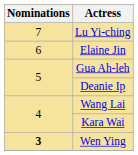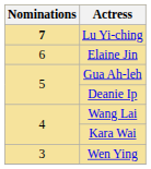Lu Yi-ching | Nominations: normal -> bold
Wen Ying | Nominations: bold -> normal
